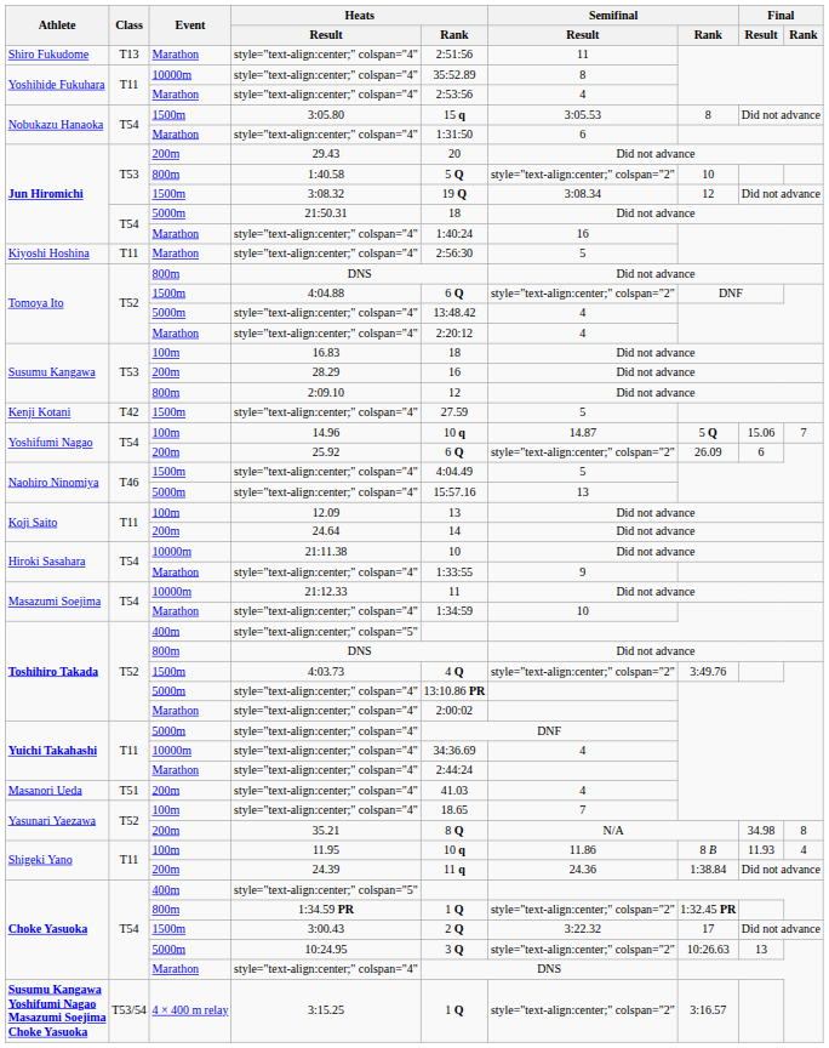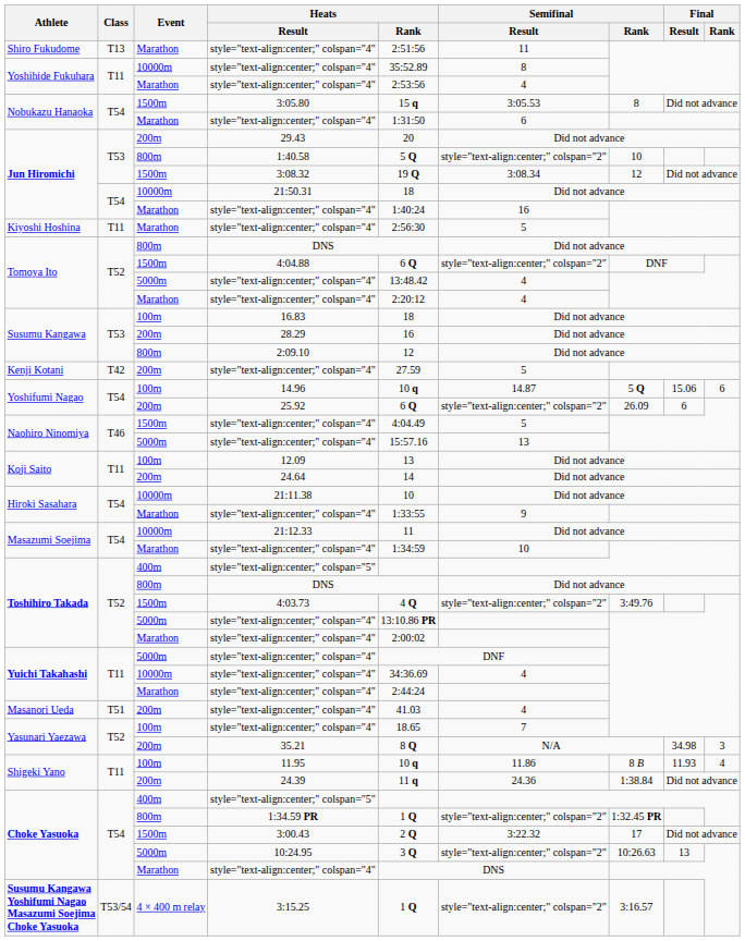21:50.31 | Event: 5000m -> 10000m
Kenji Kotani / style="text-align:center;" colspan="4" | Event: 1500m -> 200m
14.96 | Final / Rank: 7 -> 6
35.21 | Final / Rank: 8 -> 3
